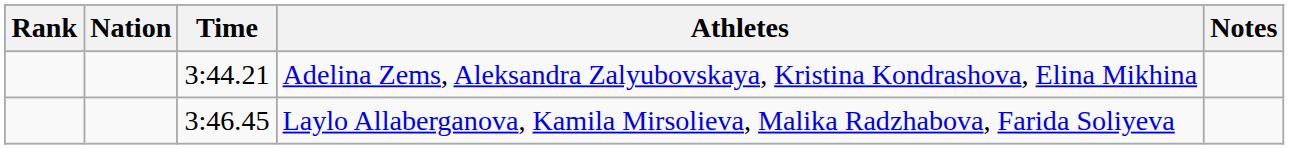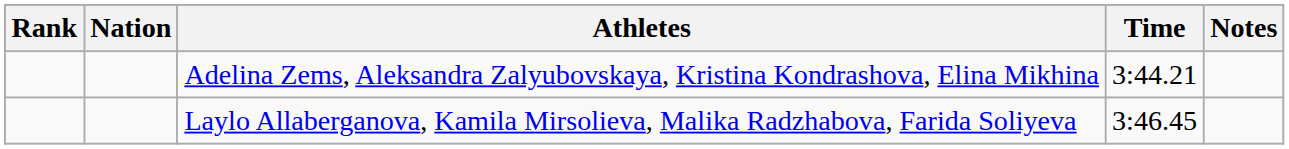columns swapped: Athletes <-> Time
